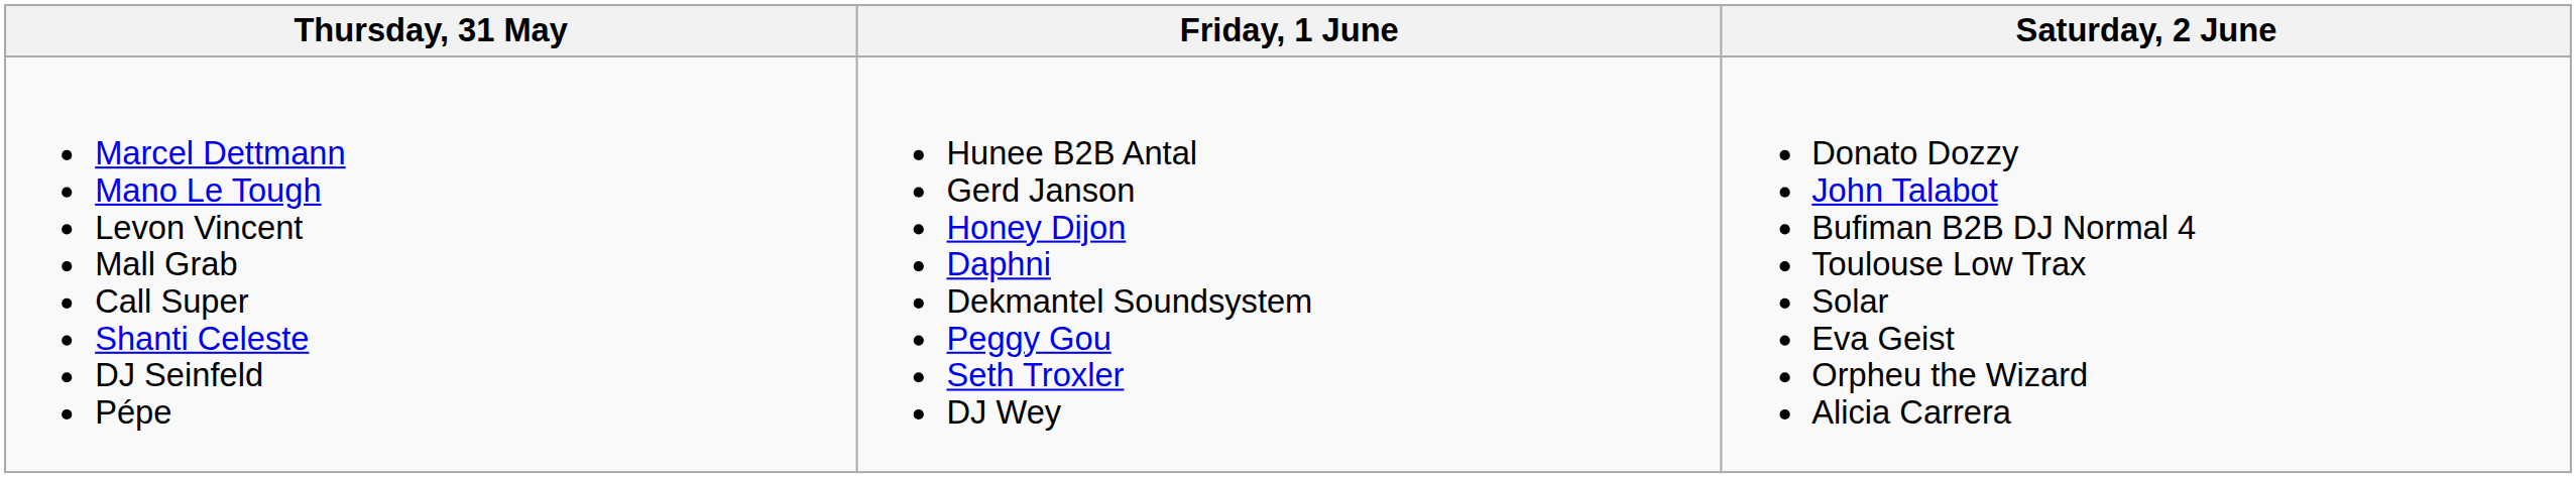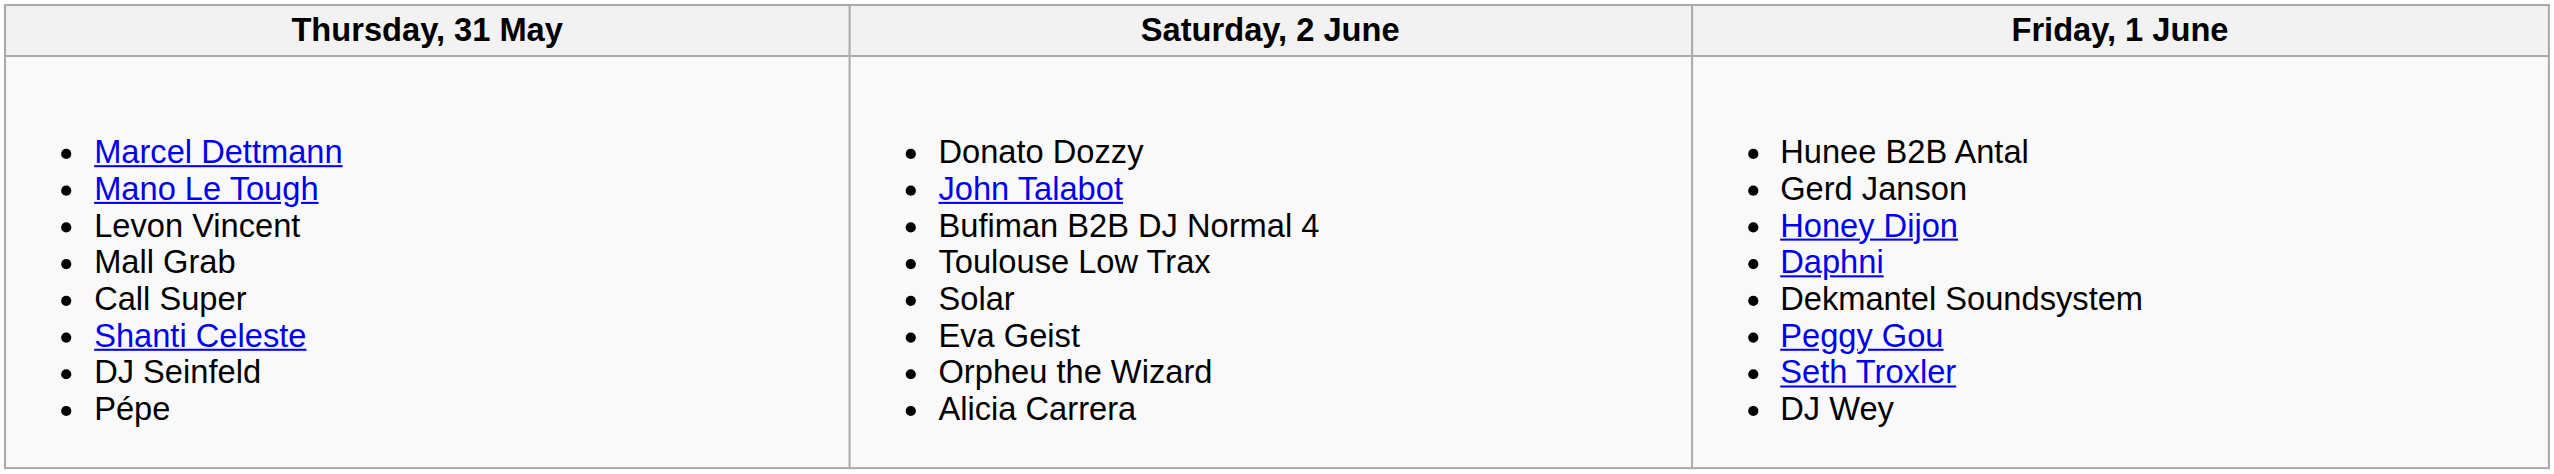columns swapped: Friday, 1 June <-> Saturday, 2 June
